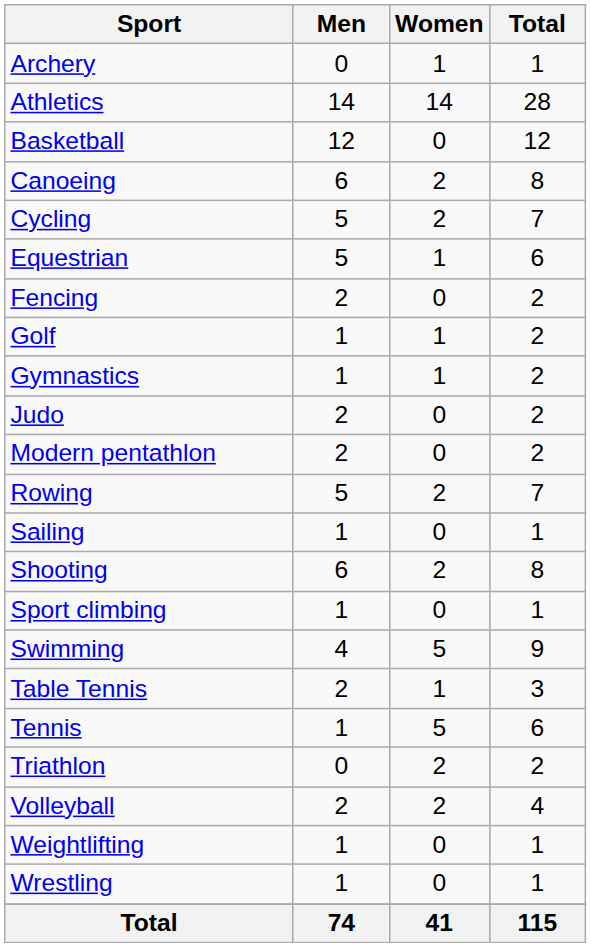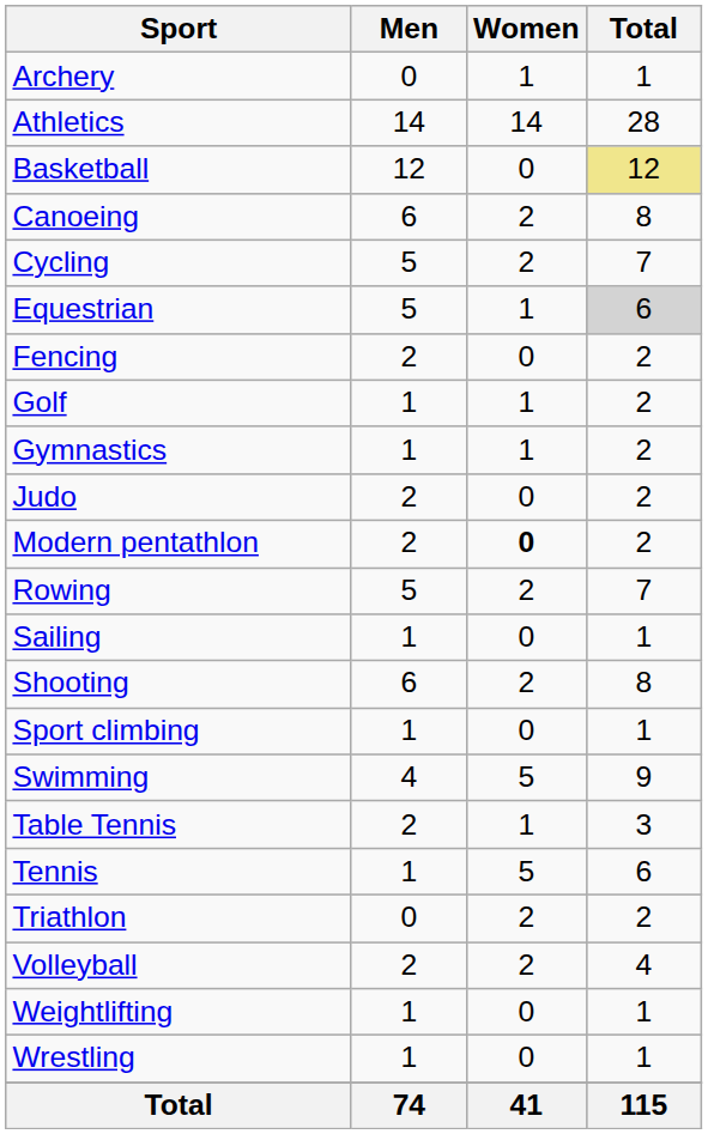Basketball | Total: no background -> khaki background
Equestrian | Total: no background -> lightgrey background
Modern pentathlon | Women: normal -> bold
